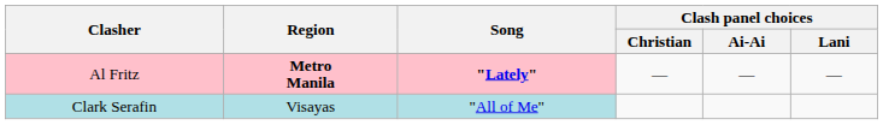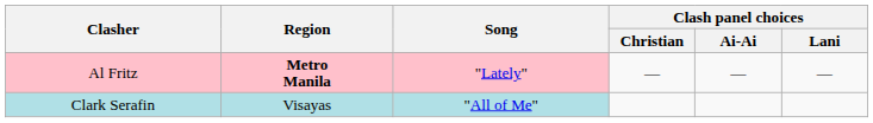Al Fritz | Song: bold -> normal
